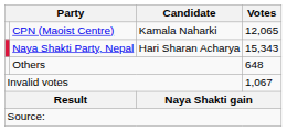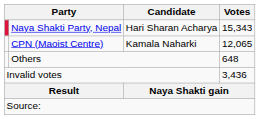rows swapped: Naya Shakti Party, Nepal <-> CPN (Maoist Centre)
Invalid votes | Votes: 1,067 -> 3,436
